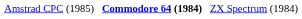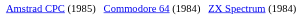Amstrad CPC (1985) | column 2: bold -> normal
